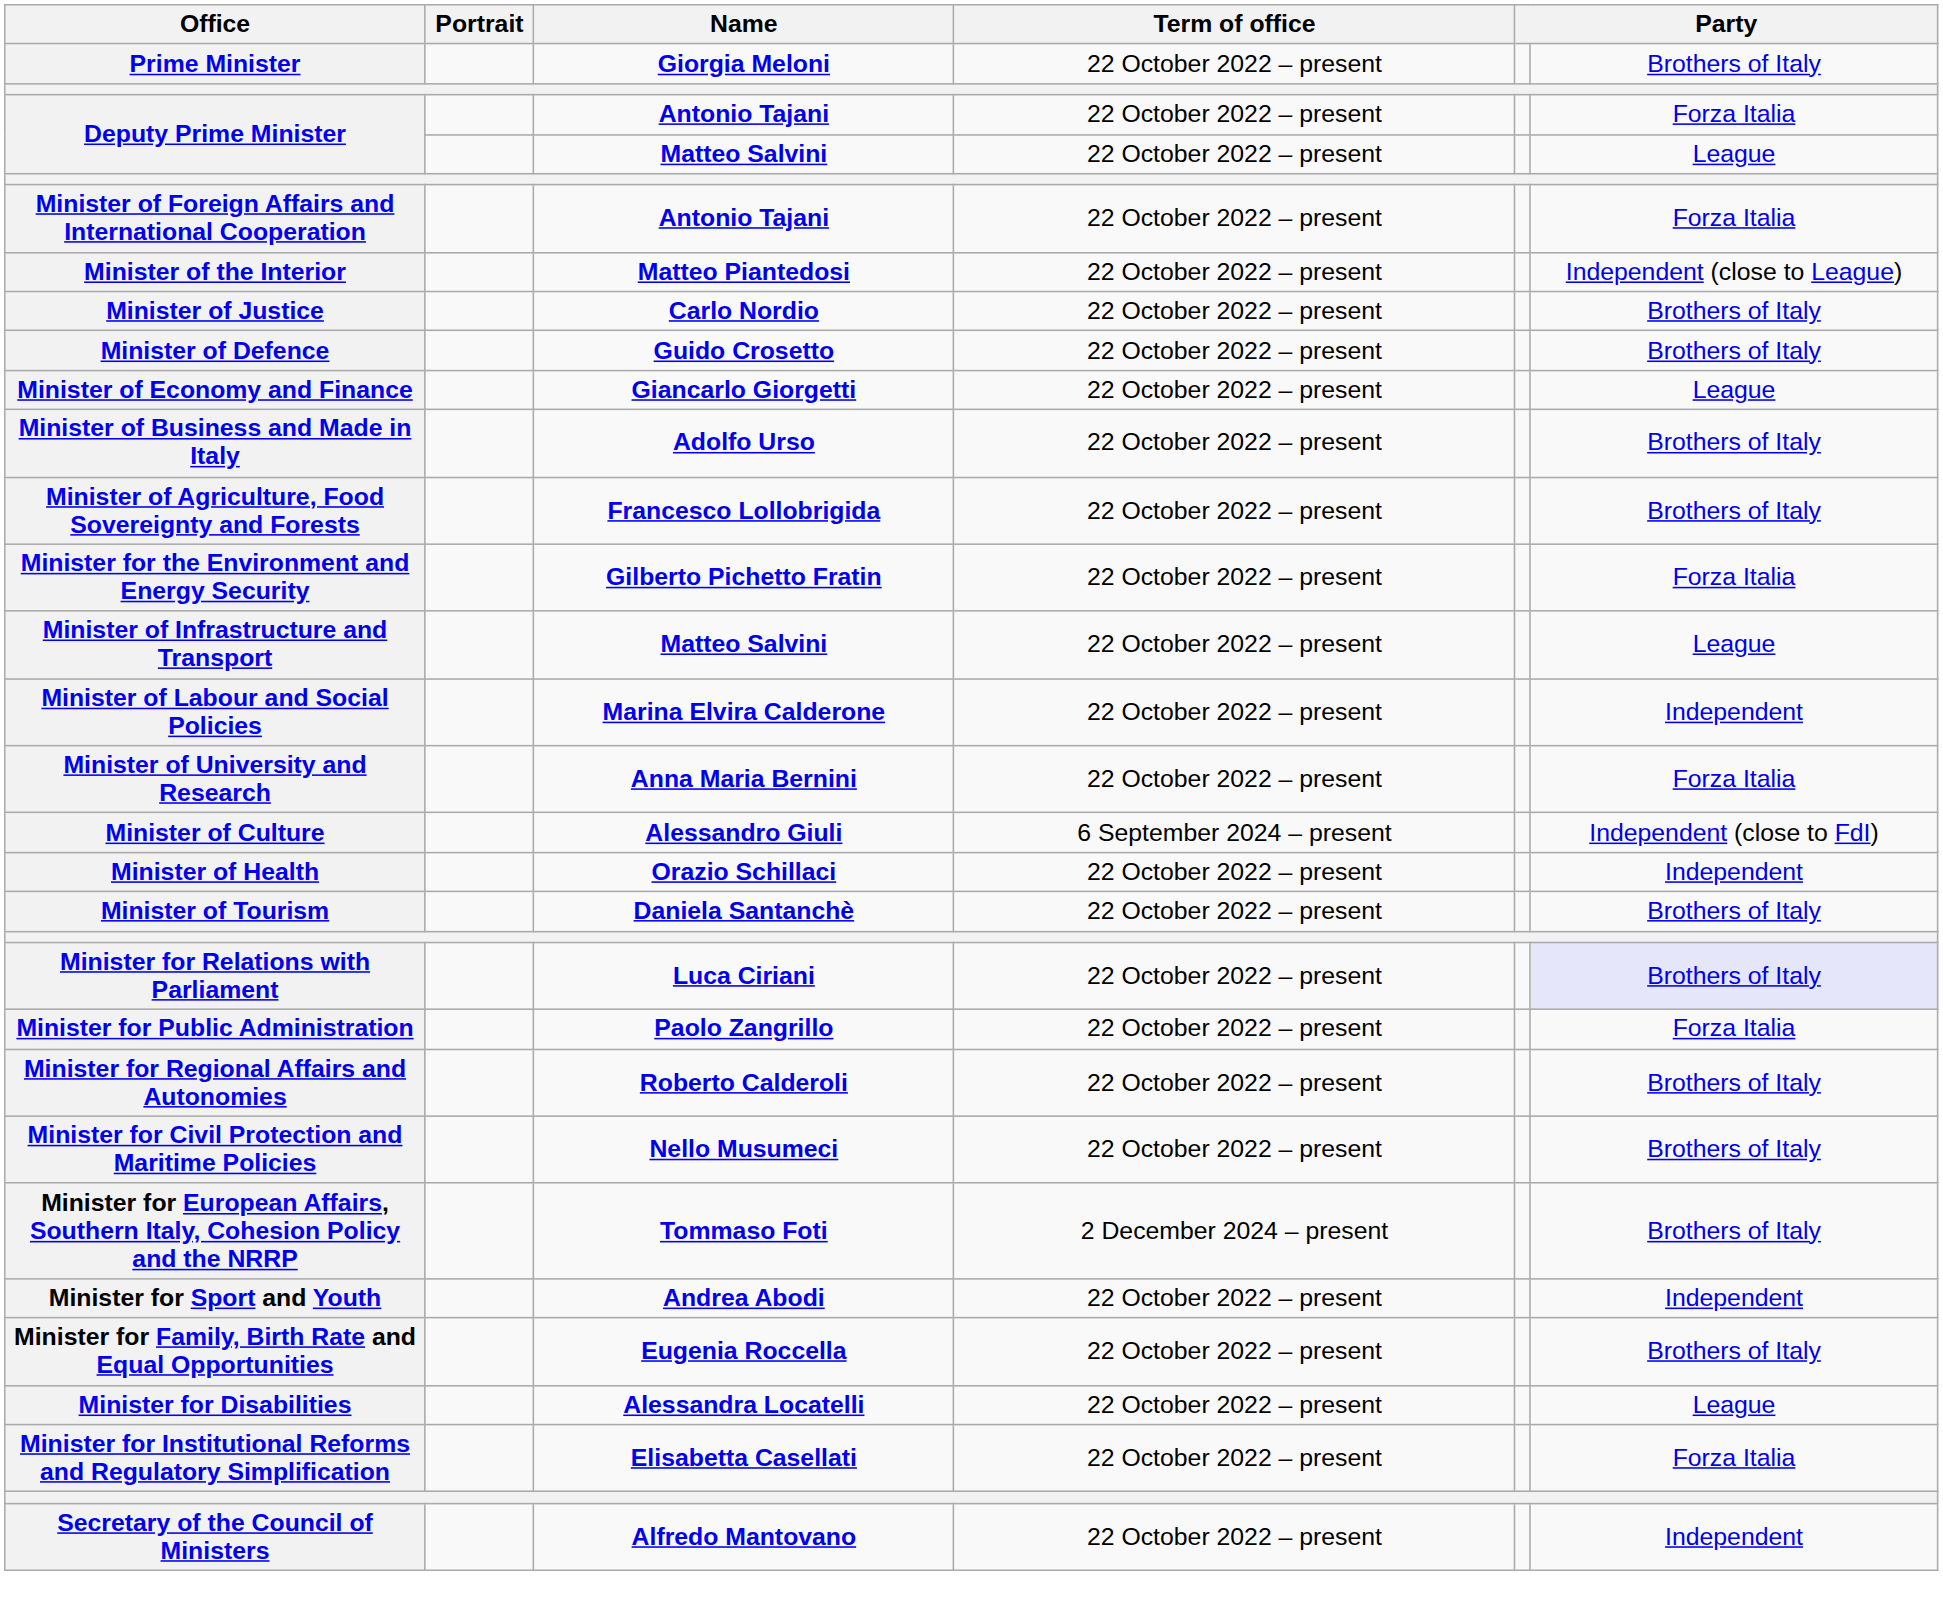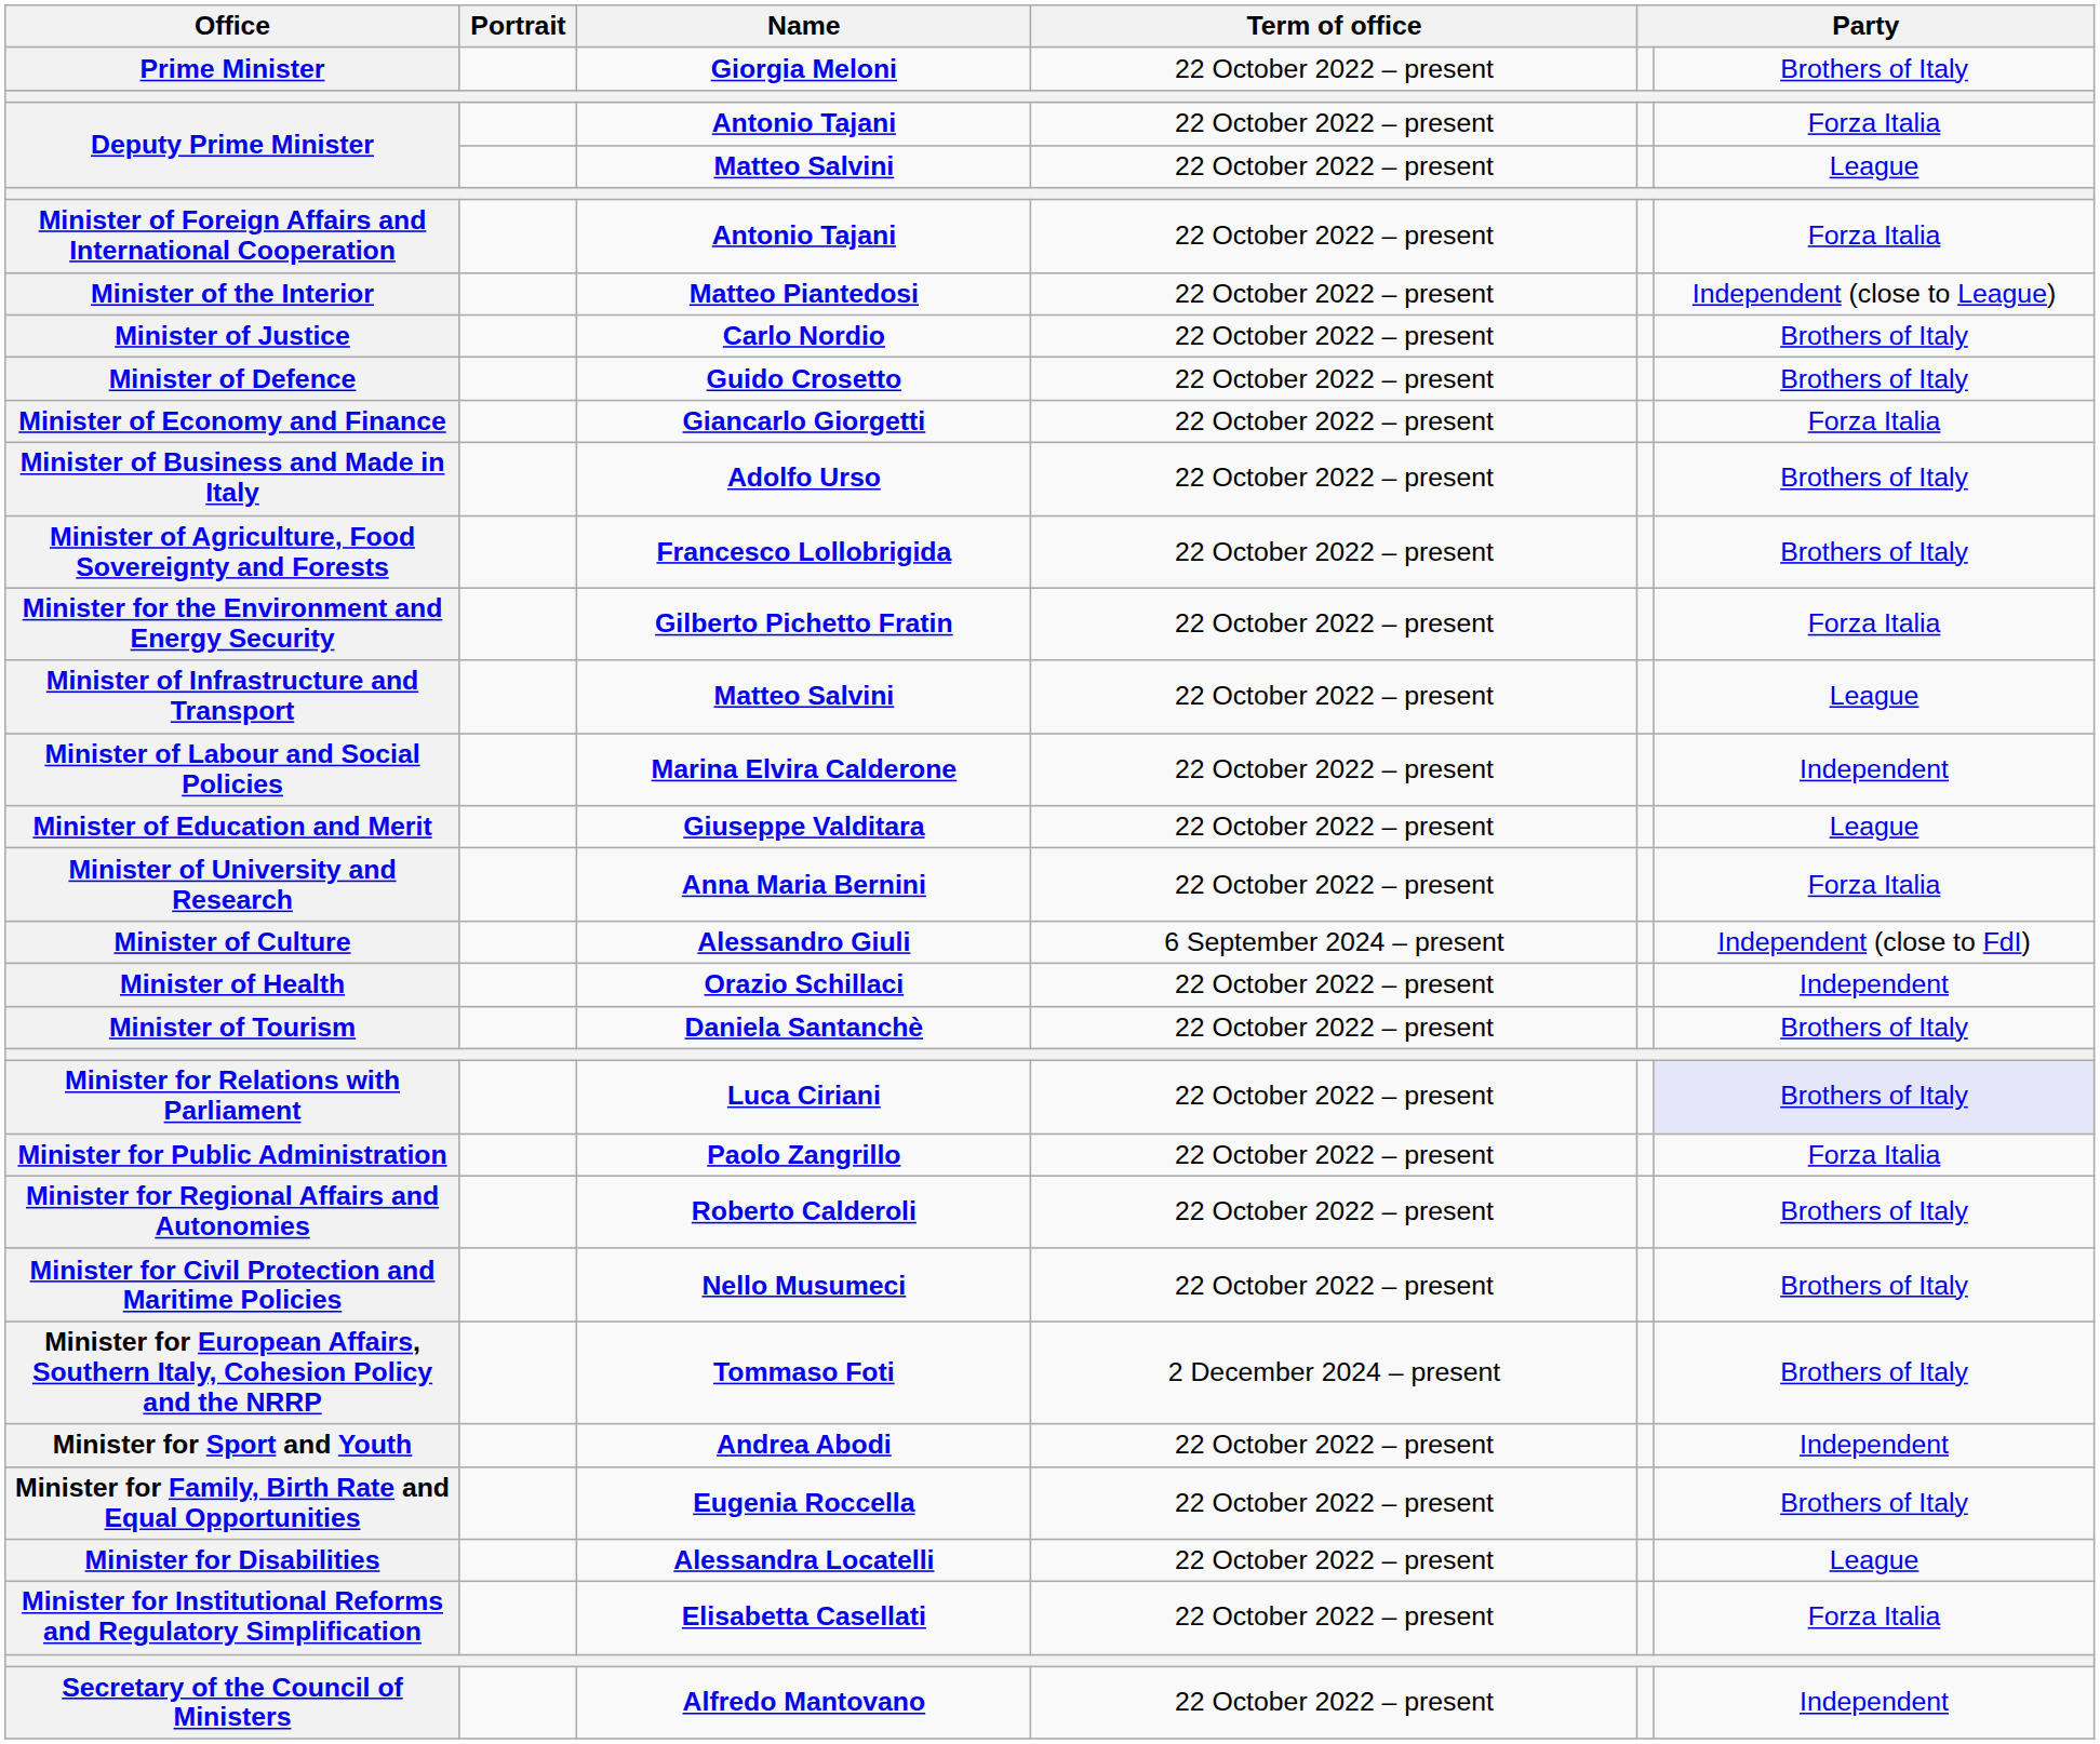Minister of Economy and Finance | column 6: League -> Forza Italia
+ row: Minister of Education and Merit | Giuseppe Valditara | 22 October 2022 – present | League
